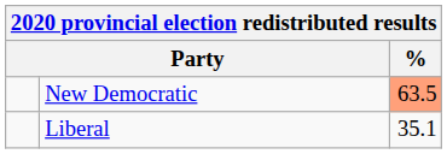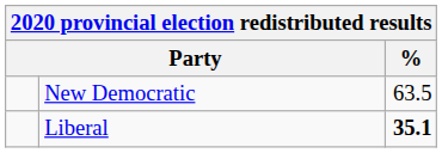New Democratic | %: lightsalmon background -> no background
Liberal | %: normal -> bold
